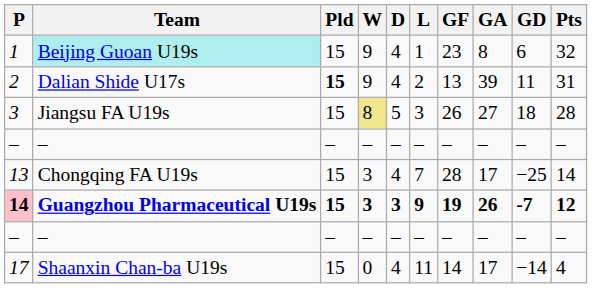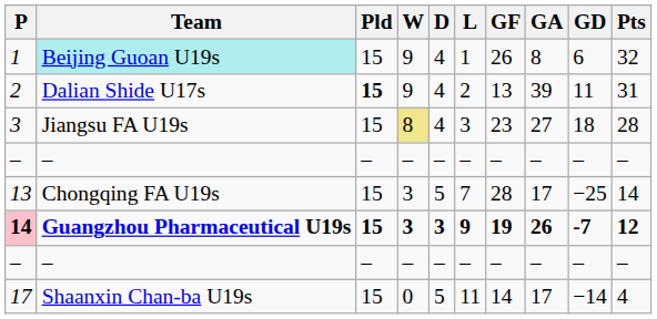row 2 | GF: 23 -> 26
row 4 | D: 5 -> 4
row 4 | GF: 26 -> 23
row 6 | D: 4 -> 5
row 9 | D: 4 -> 5
